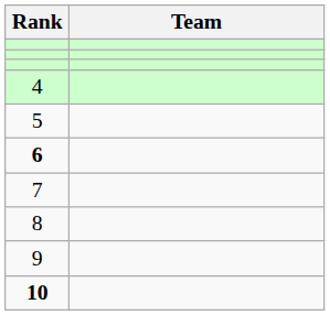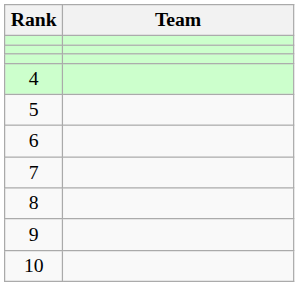row 7 | Rank: bold -> normal
row 11 | Rank: bold -> normal
